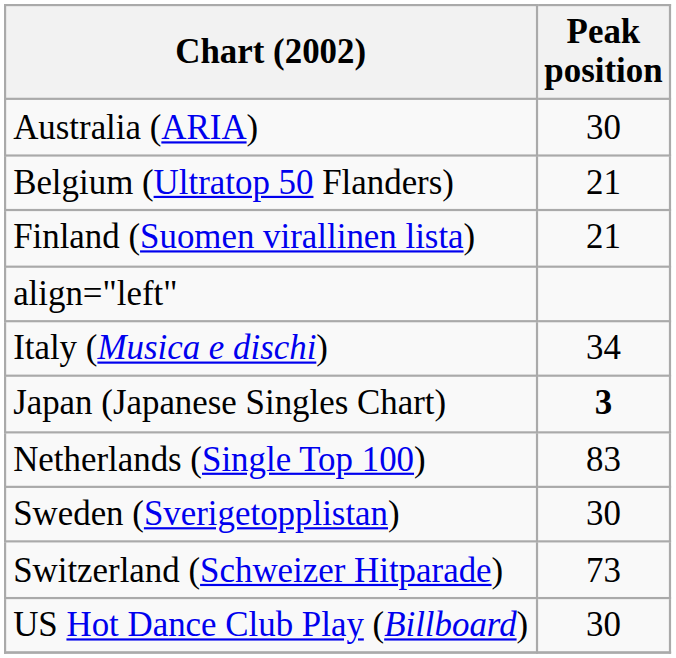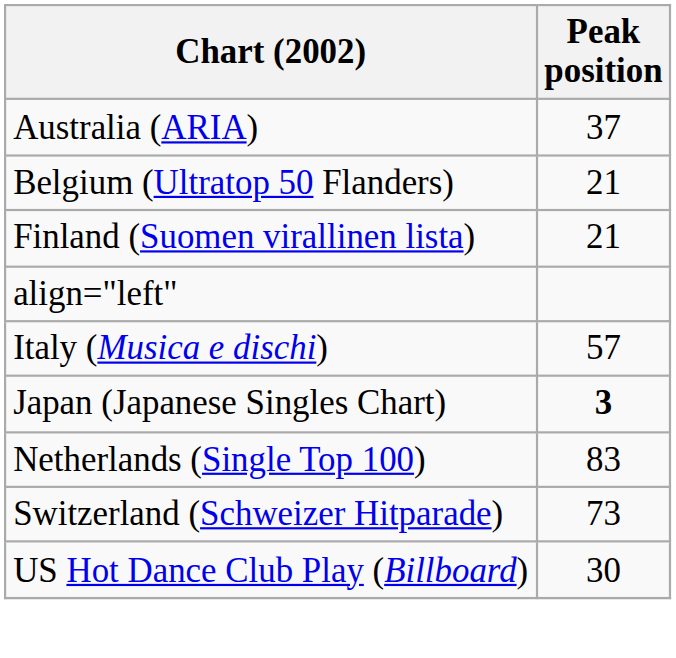Australia (ARIA) | Peak position: 30 -> 37
Italy (Musica e dischi) | Peak position: 34 -> 57
- row: Sweden (Sverigetopplistan) | 30
